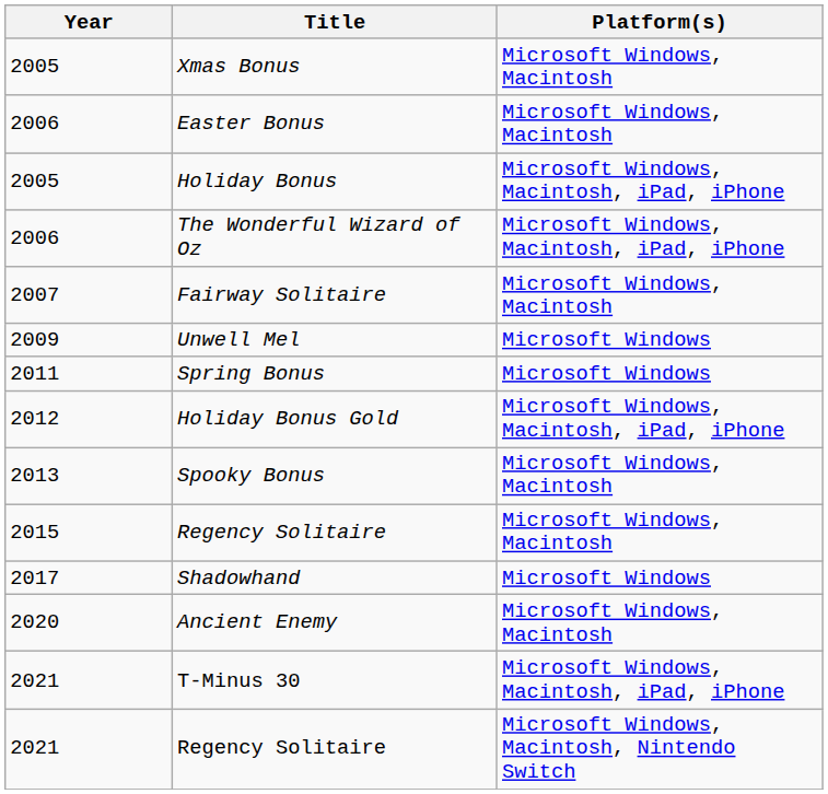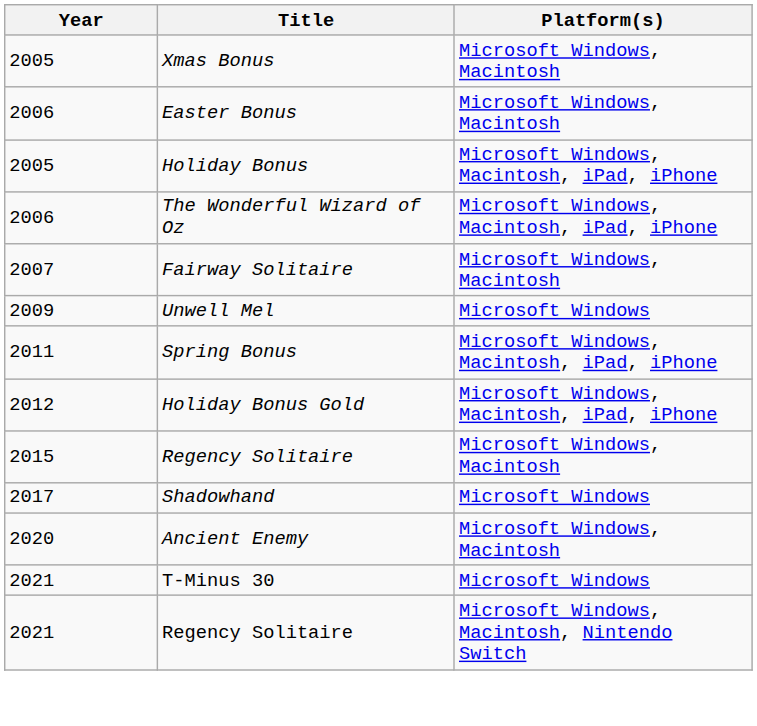Spring Bonus | Platform(s): Microsoft Windows -> Microsoft Windows, Macintosh, iPad, iPhone
- row: 2013 | Spooky Bonus | Microsoft Windows, Macintosh
T-Minus 30 | Platform(s): Microsoft Windows, Macintosh, iPad, iPhone -> Microsoft Windows
